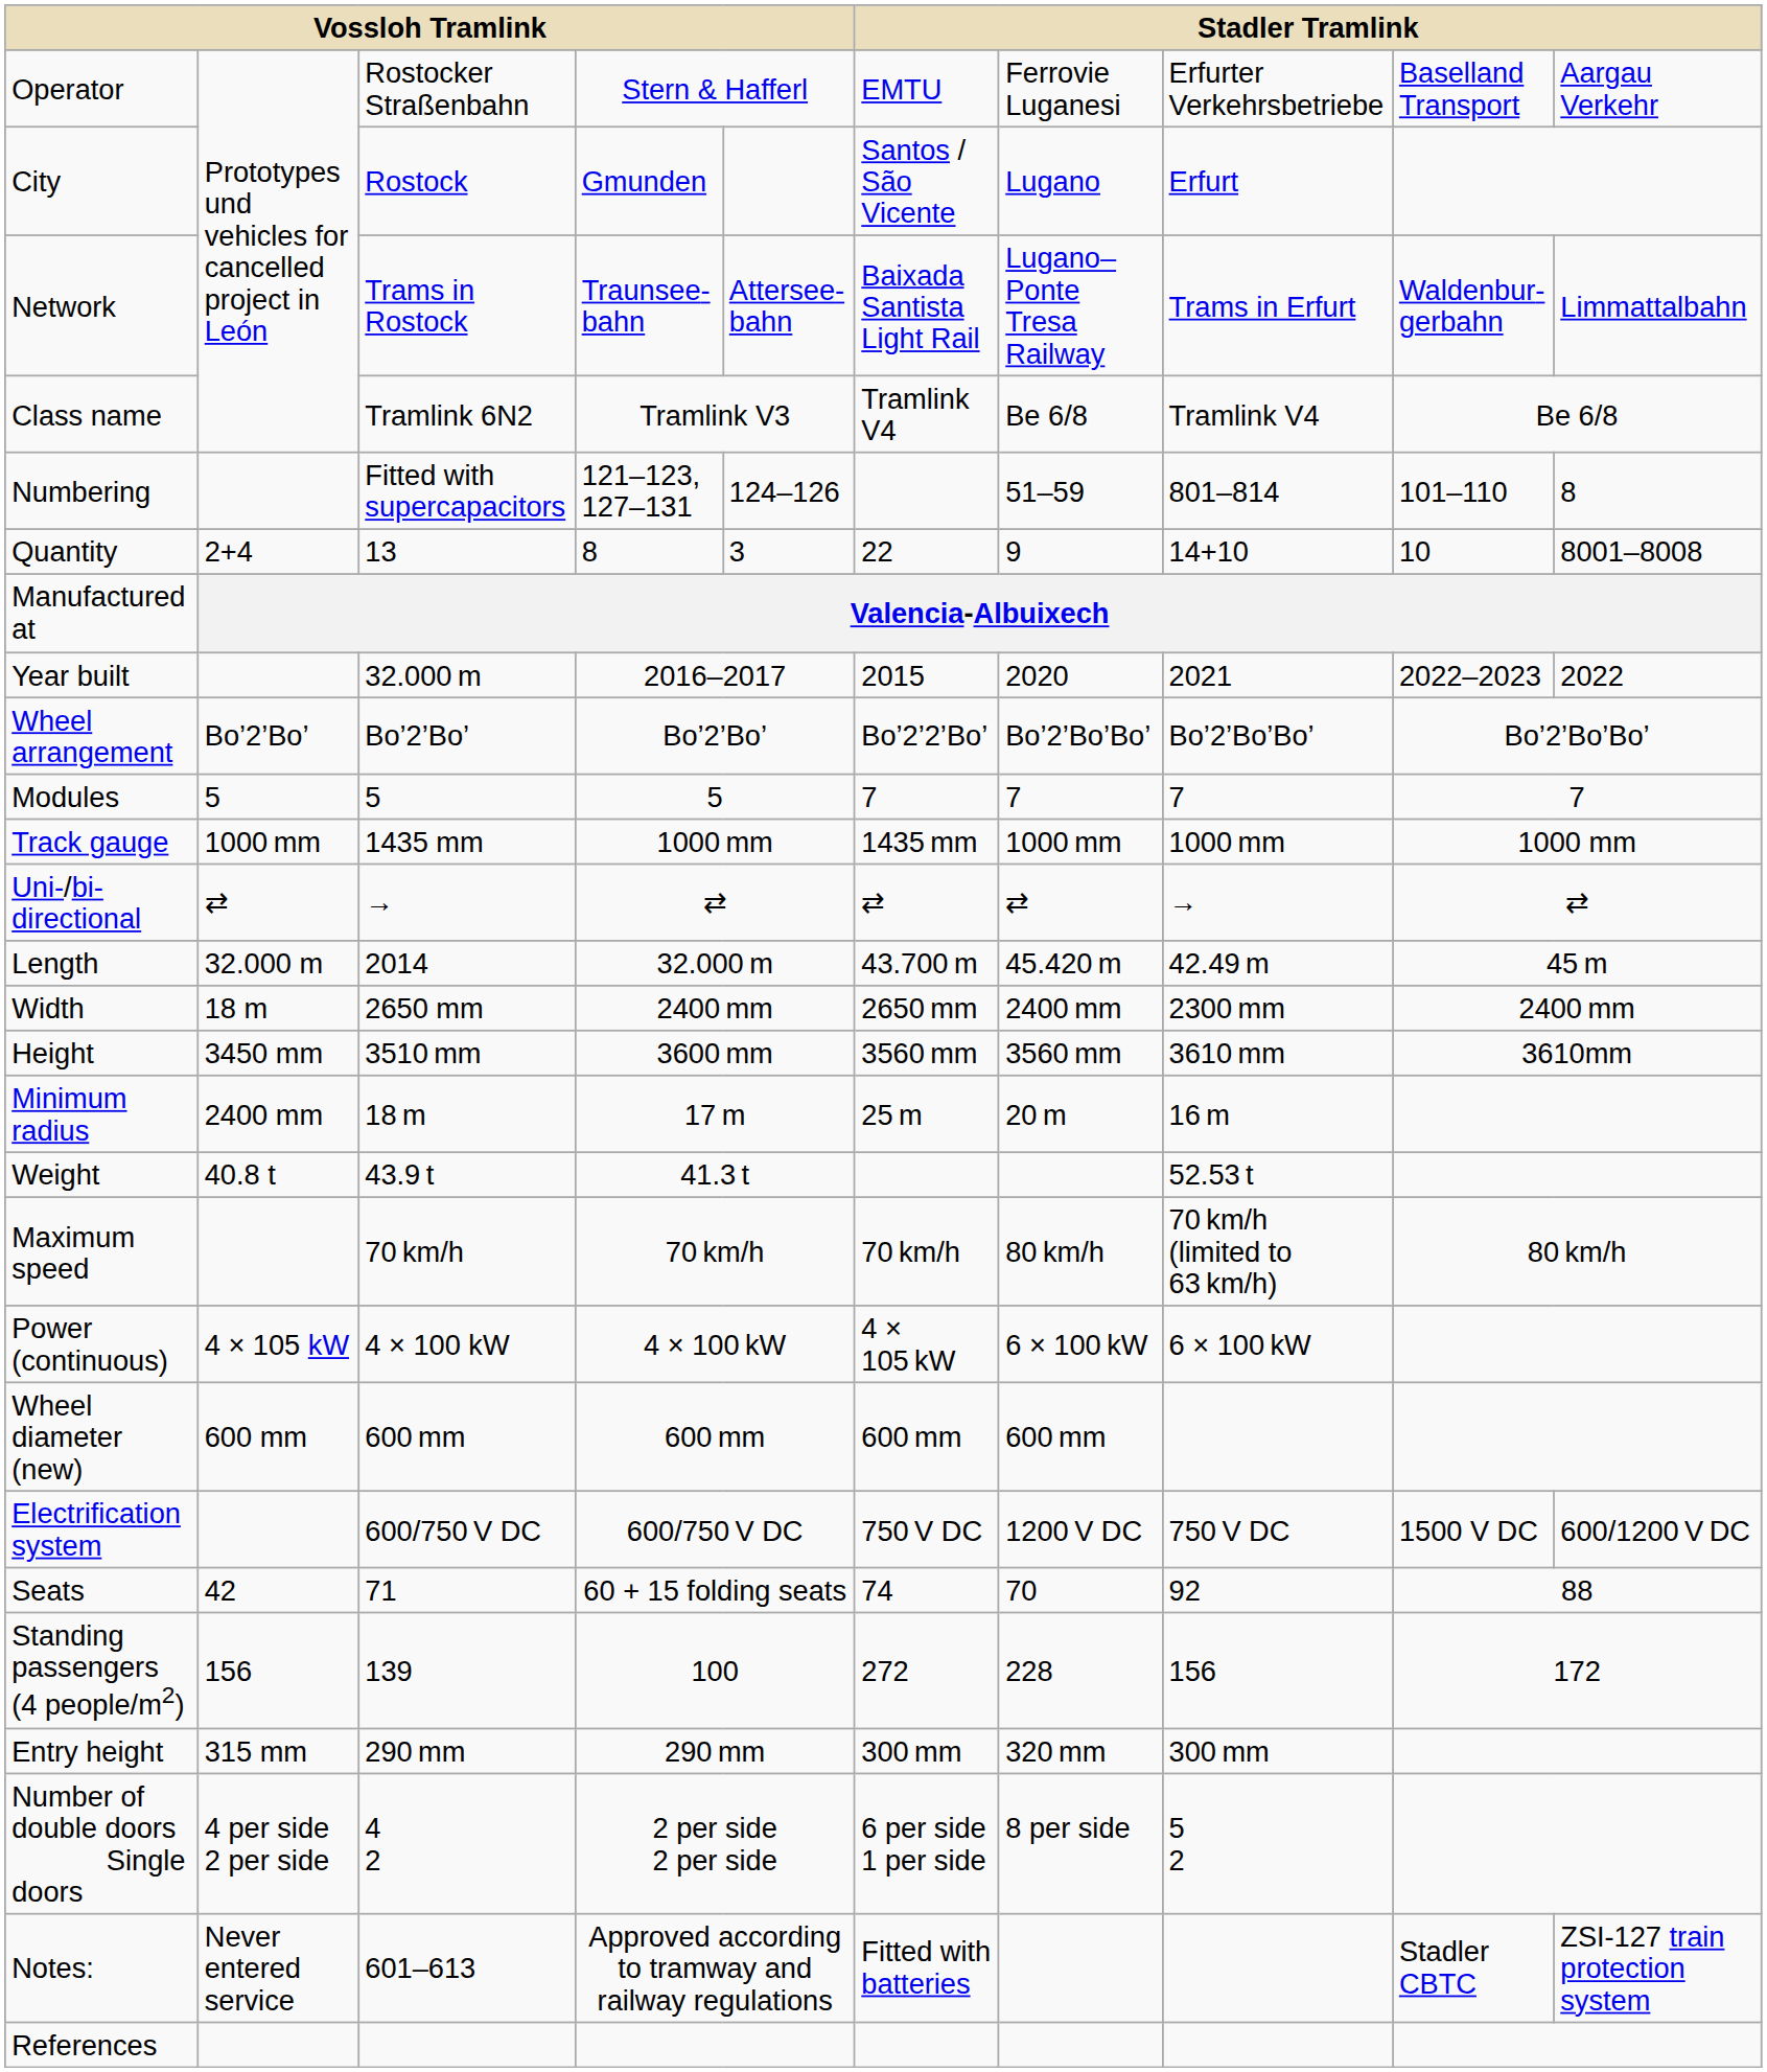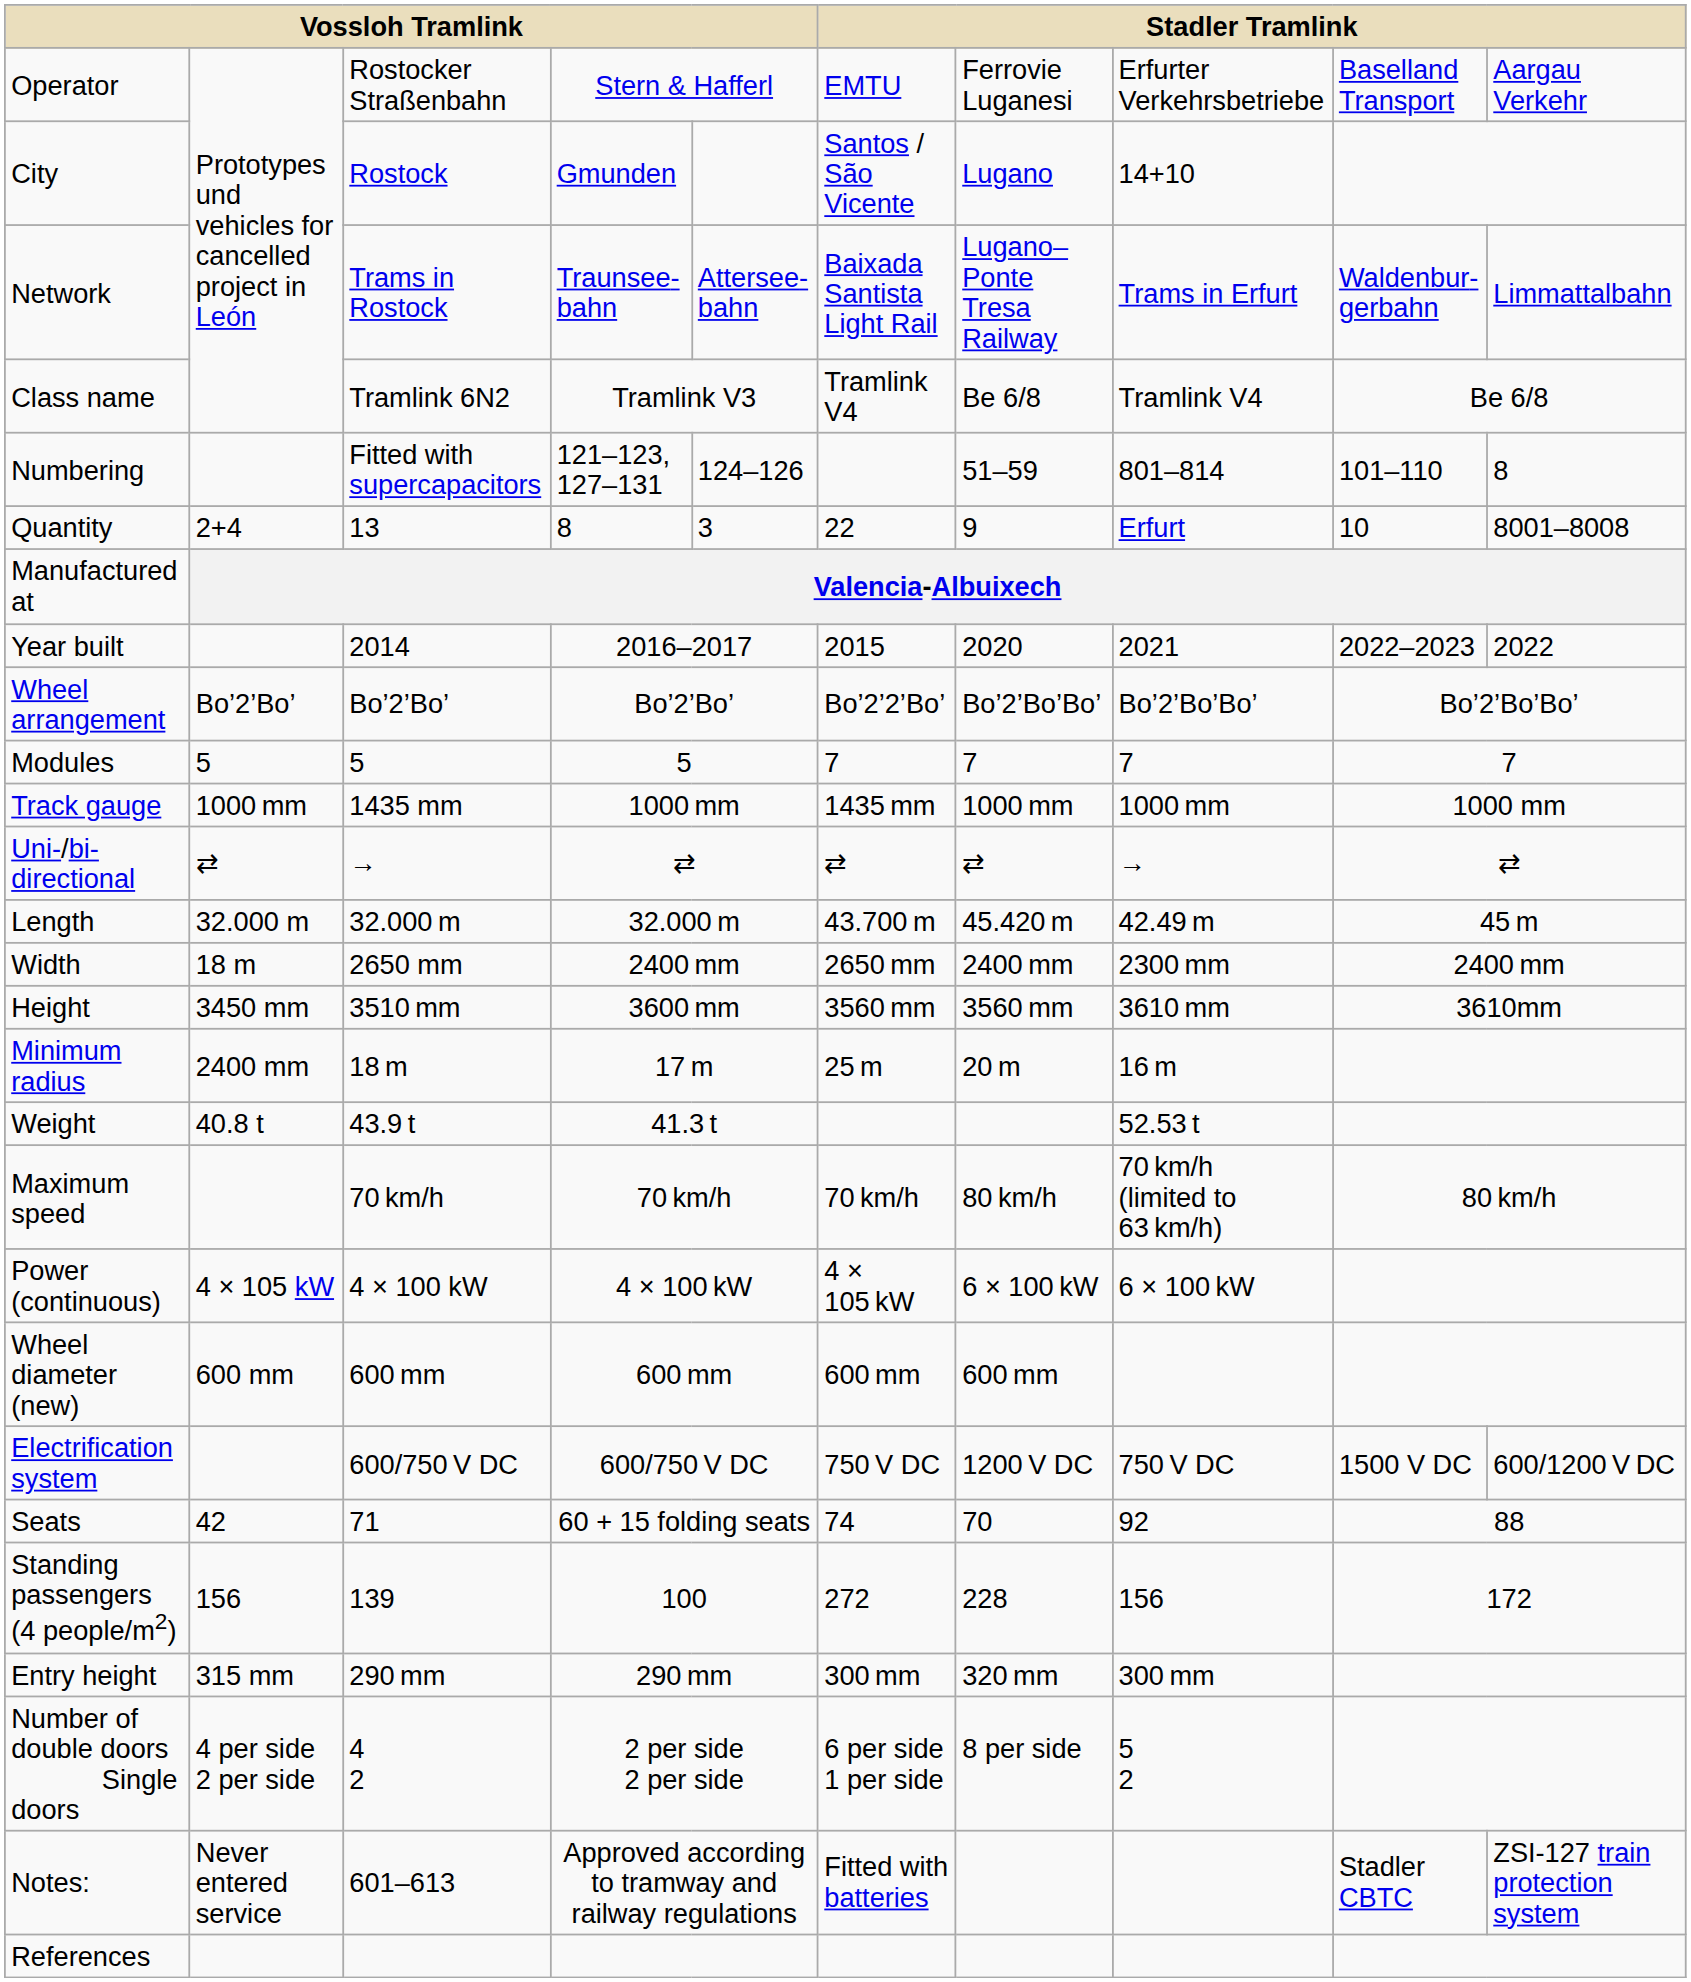City | column 8: Erfurt -> 14+10
Quantity | column 8: 14+10 -> Erfurt
Year built | column 3: 32.000 m -> 2014
Length | column 3: 2014 -> 32.000 m
